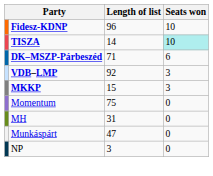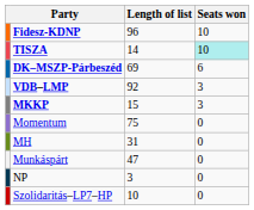DK–MSZP-Párbeszéd | Length of list: 71 -> 69
+ row: Szolidaritás–LP7–HP | 10 | 0
